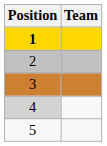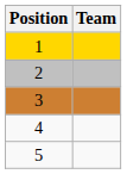1 | Position: bold -> normal
4 | Position: lightgrey background -> no background
